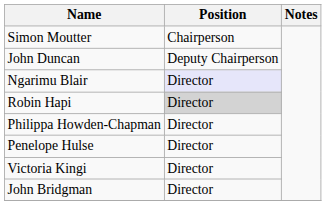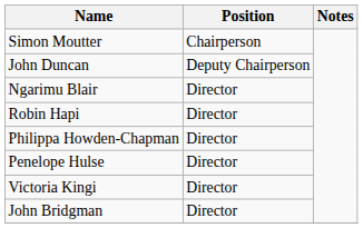Ngarimu Blair | Position: lavender background -> no background
Robin Hapi | Position: lightgrey background -> no background
